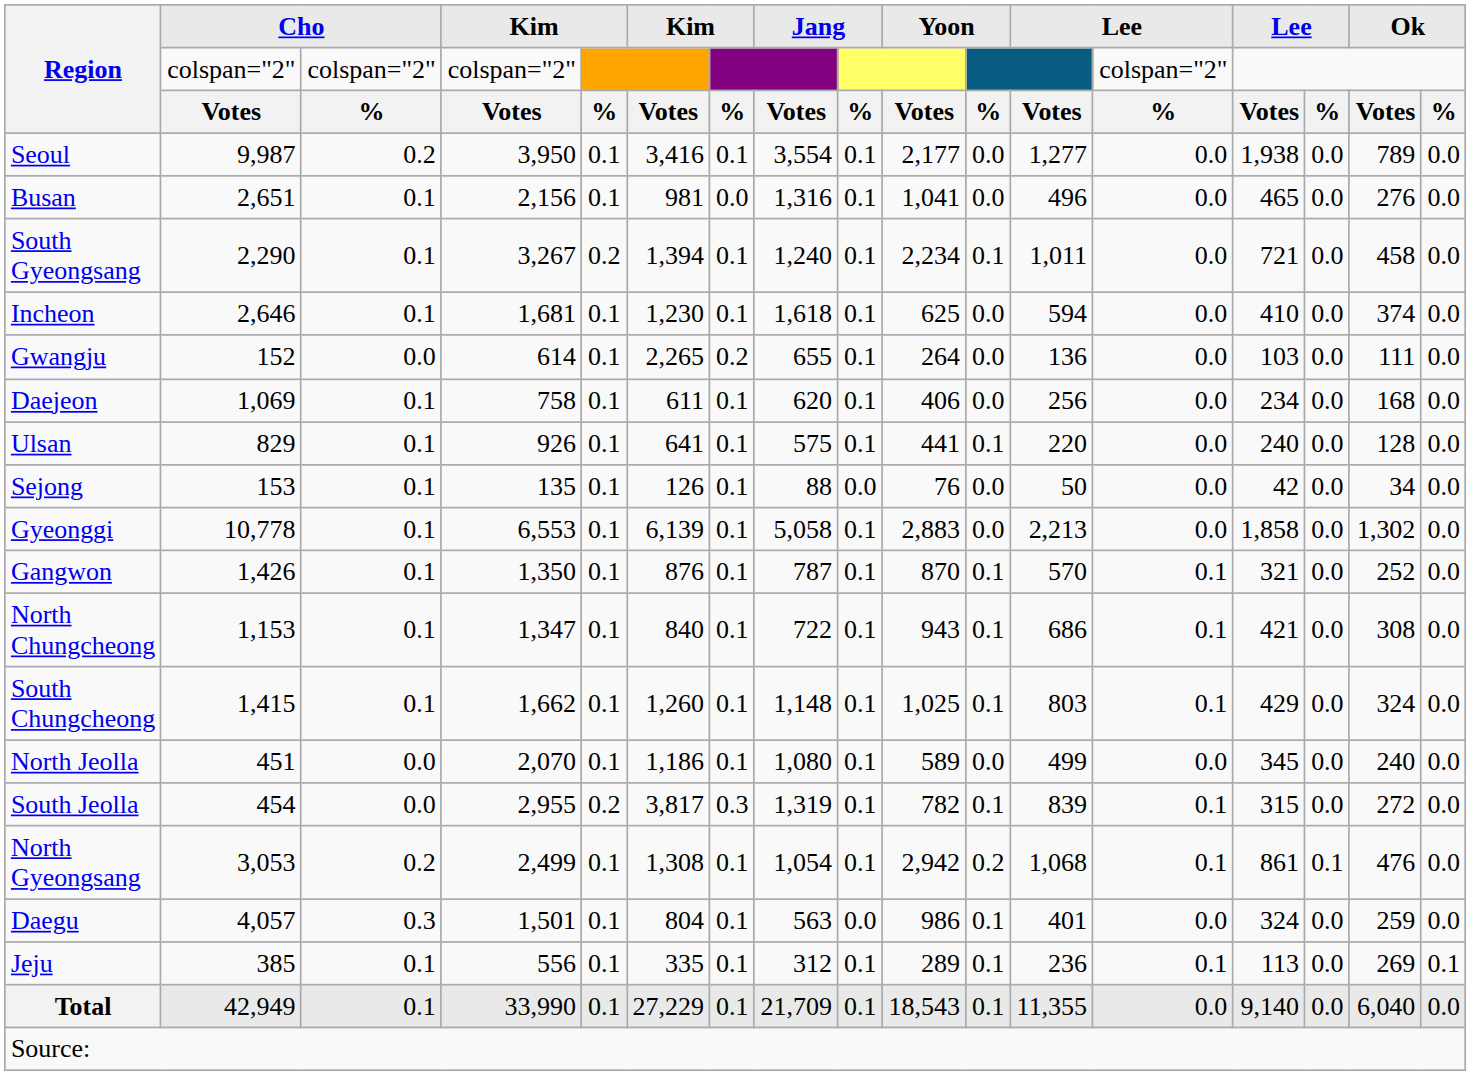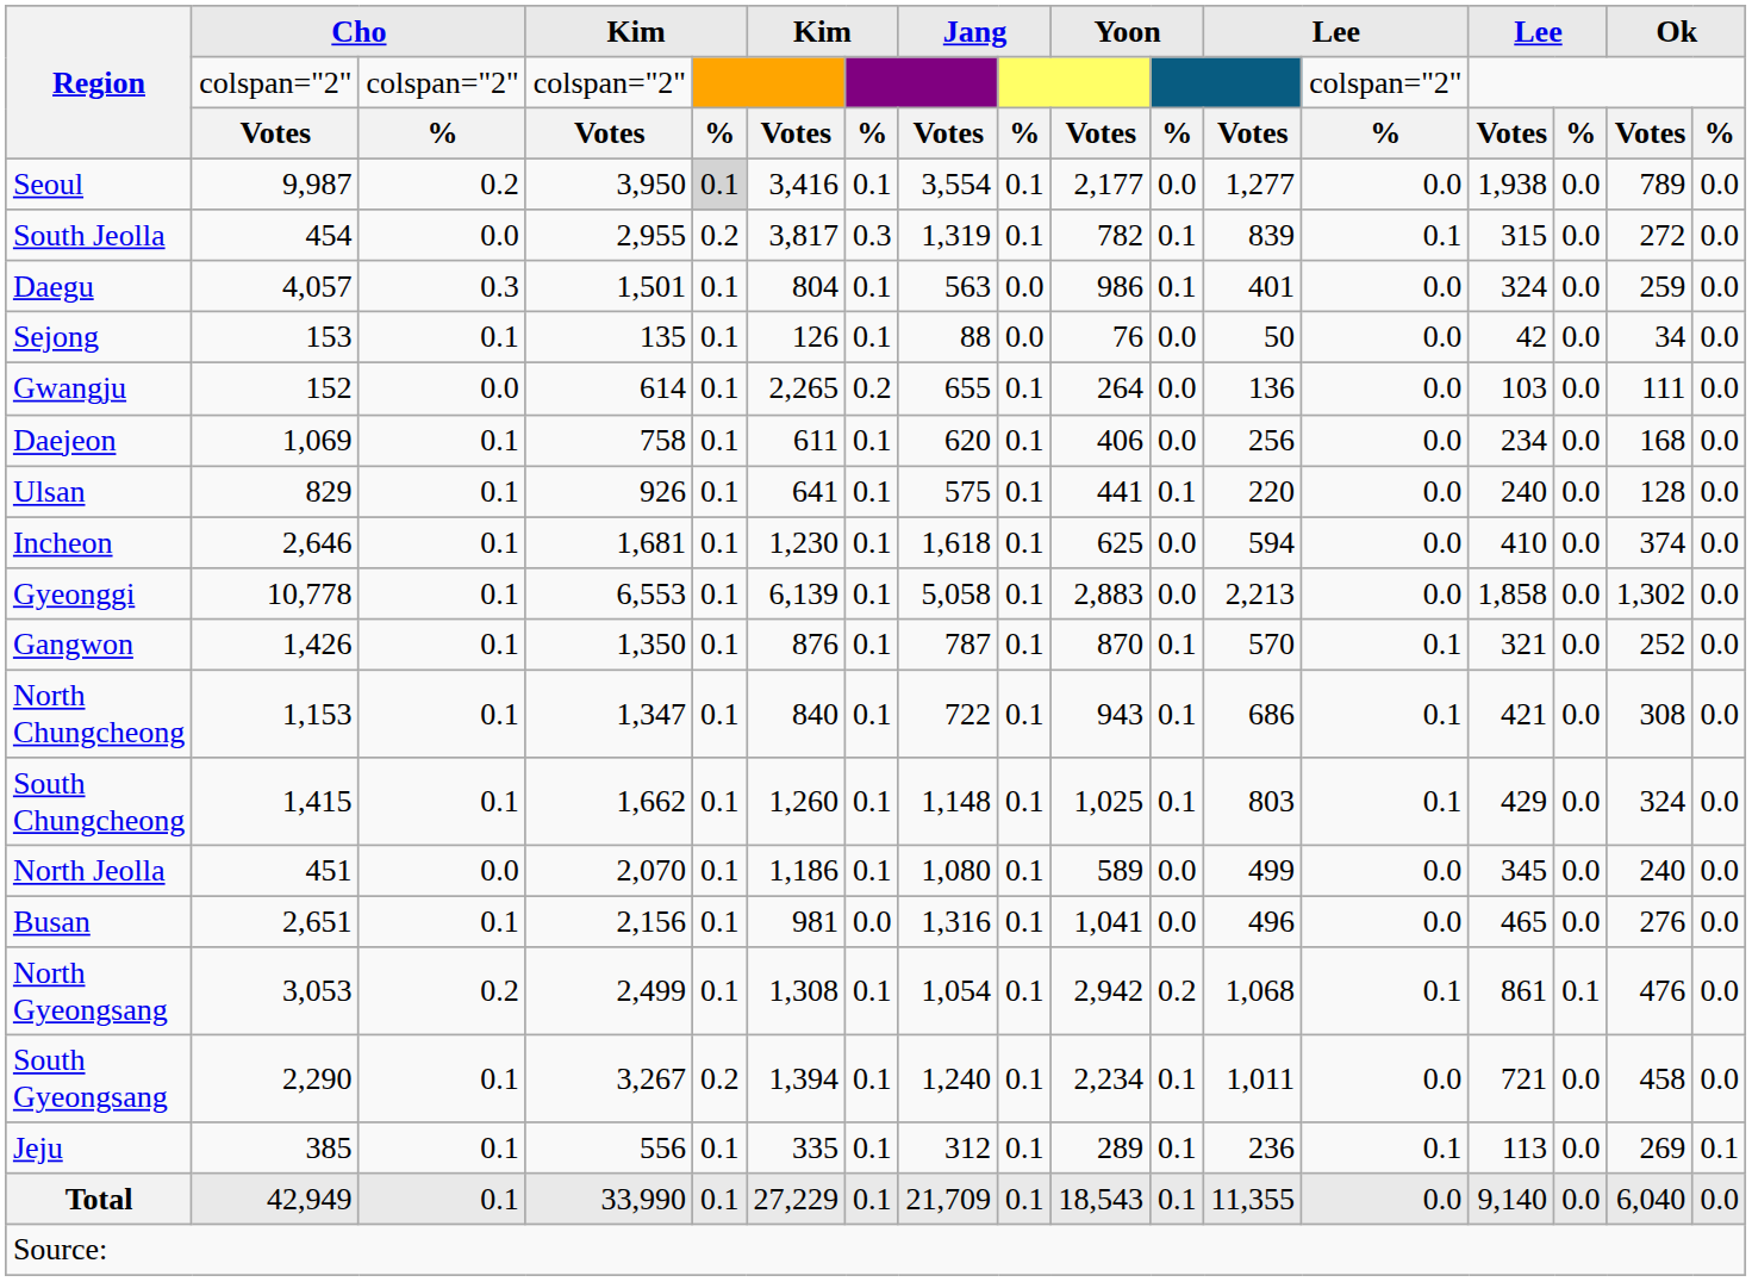Seoul | column 5: no background -> lightgrey background
rows swapped: Busan <-> South Jeolla
rows swapped: Daegu <-> South Gyeongsang
rows swapped: Incheon <-> Sejong
